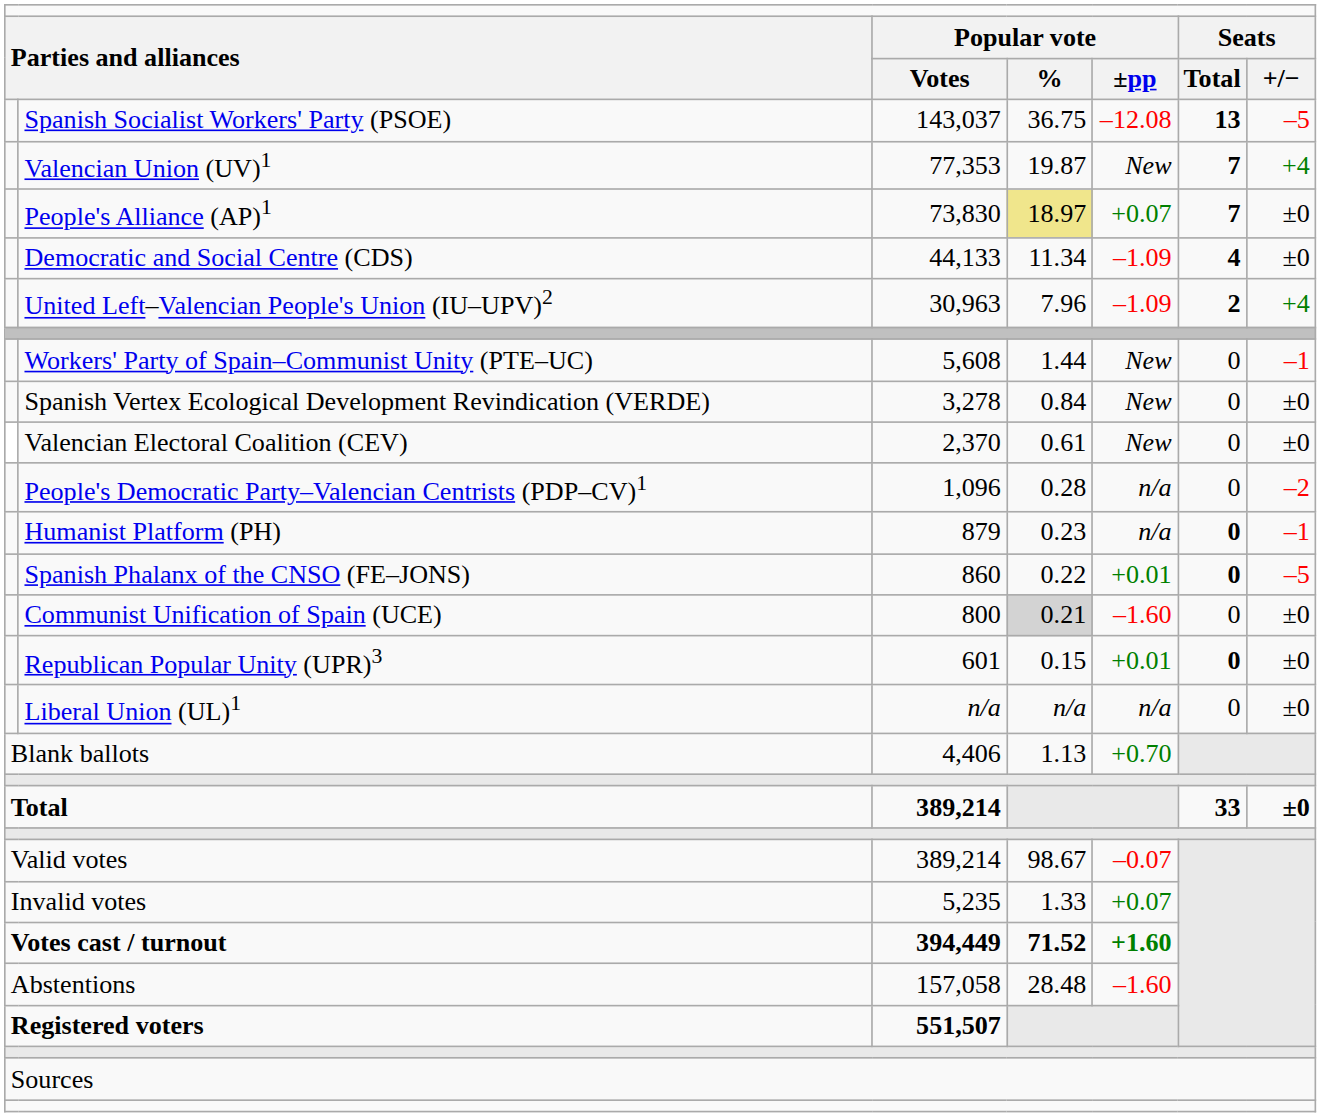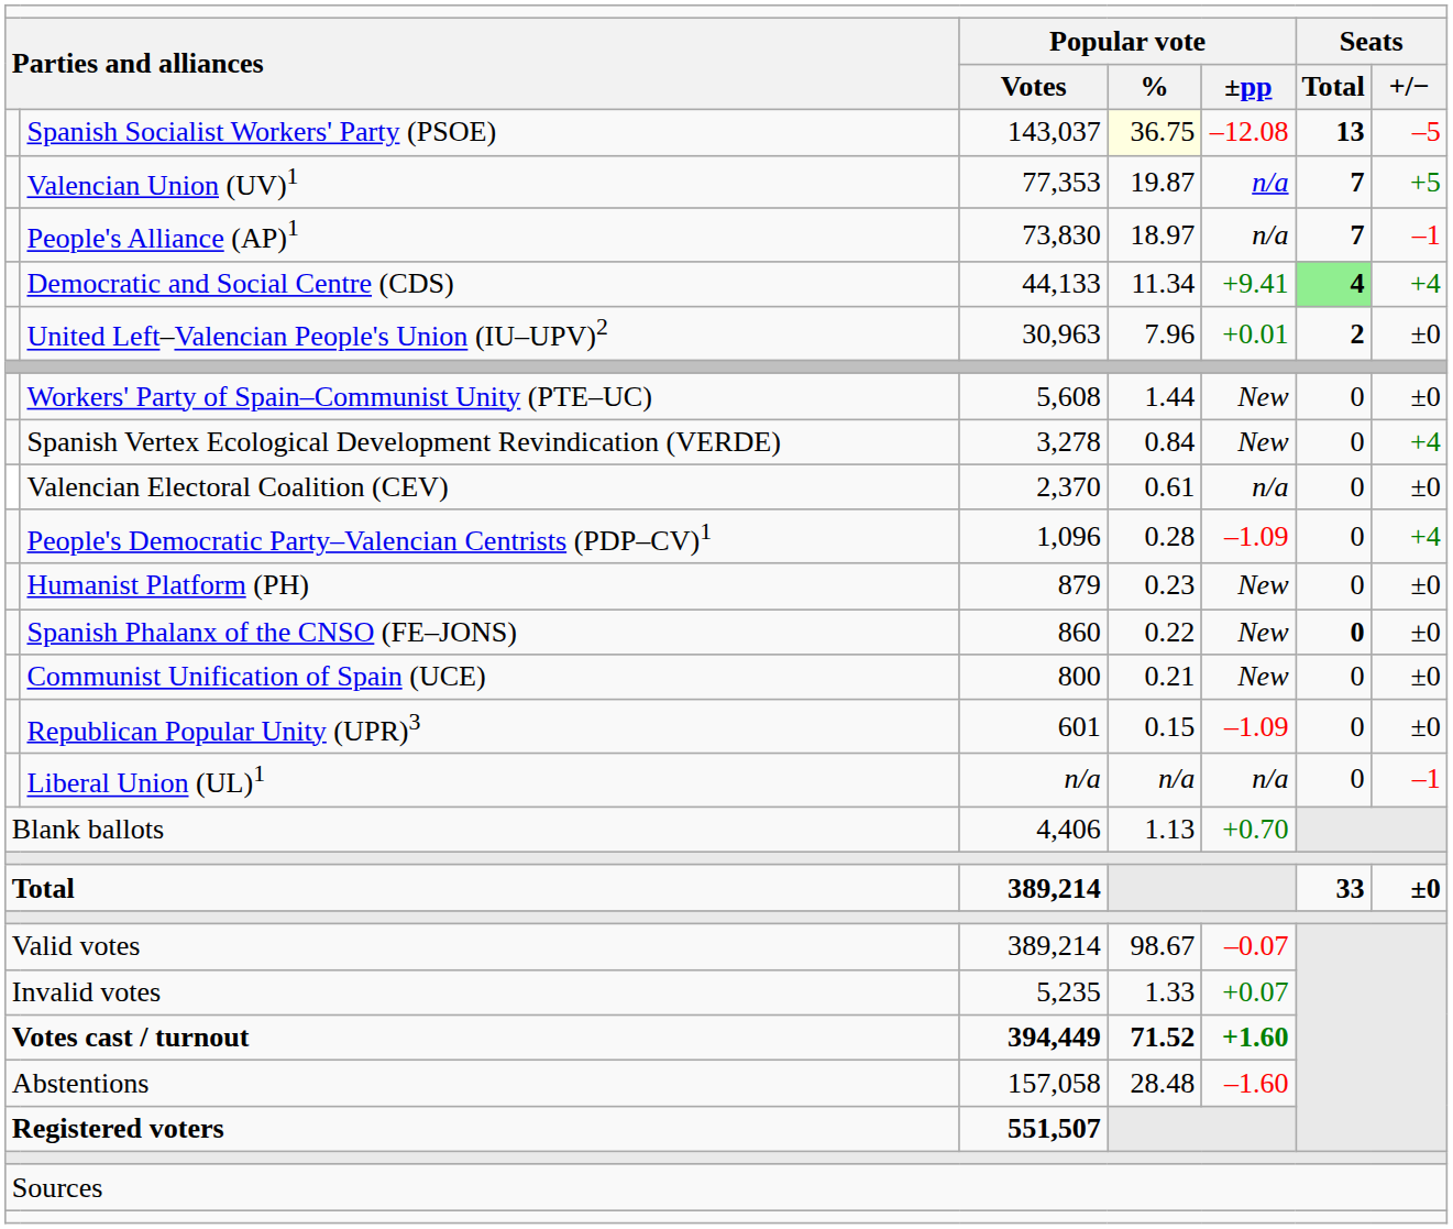Spanish Socialist Workers' Party (PSOE) | column 4: no background -> lightyellow background
Valencian Union (UV)1 | column 5: New -> n/a
Valencian Union (UV)1 | column 7: +4 -> +5
People's Alliance (AP)1 | column 4: khaki background -> no background
People's Alliance (AP)1 | column 5: +0.07 -> n/a
People's Alliance (AP)1 | column 7: ±0 -> –1
Democratic and Social Centre (CDS) | column 5: –1.09 -> +9.41
Democratic and Social Centre (CDS) | column 6: no background -> lightgreen background
Democratic and Social Centre (CDS) | column 7: ±0 -> +4
United Left–Valencian People's Union (IU–UPV)2 | column 5: –1.09 -> +0.01
United Left–Valencian People's Union (IU–UPV)2 | column 7: +4 -> ±0
Workers' Party of Spain–Communist Unity (PTE–UC) | column 7: –1 -> ±0
Spanish Vertex Ecological Development Revindication (VERDE) | column 7: ±0 -> +4
Valencian Electoral Coalition (CEV) | column 5: New -> n/a
People's Democratic Party–Valencian Centrists (PDP–CV)1 | column 5: n/a -> –1.09
People's Democratic Party–Valencian Centrists (PDP–CV)1 | column 7: –2 -> +4
Humanist Platform (PH) | column 5: n/a -> New
Humanist Platform (PH) | column 6: bold -> normal
Humanist Platform (PH) | column 7: –1 -> ±0
Spanish Phalanx of the CNSO (FE–JONS) | column 5: +0.01 -> New
Spanish Phalanx of the CNSO (FE–JONS) | column 7: –5 -> ±0
Communist Unification of Spain (UCE) | column 4: lightgrey background -> no background
Communist Unification of Spain (UCE) | column 5: –1.60 -> New
Republican Popular Unity (UPR)3 | column 5: +0.01 -> –1.09
Republican Popular Unity (UPR)3 | column 6: bold -> normal
Liberal Union (UL)1 | column 7: ±0 -> –1
